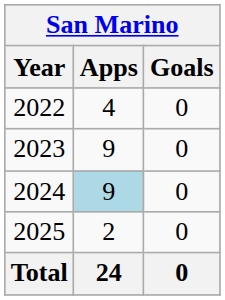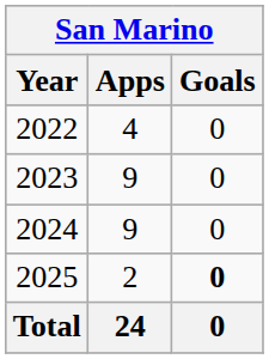2024 | Apps: lightblue background -> no background
2025 | Goals: normal -> bold
